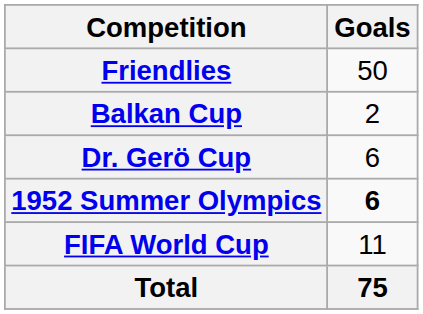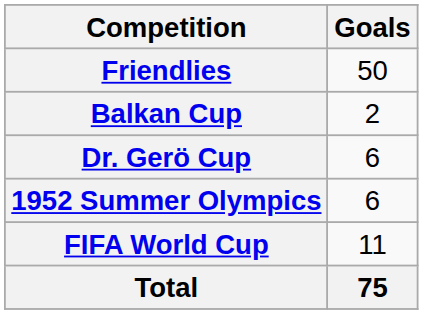1952 Summer Olympics | Goals: bold -> normal
